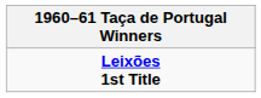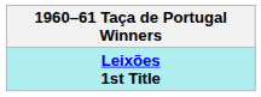row 2 | column 1: no background -> paleturquoise background
